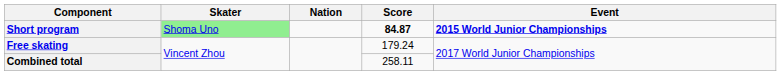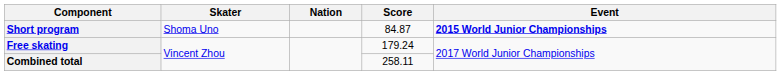Short program | Skater: lightgreen background -> no background
Short program | Score: bold -> normal
